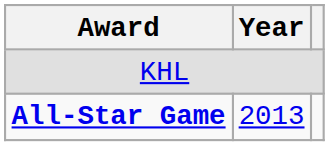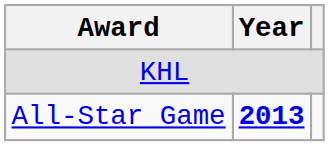All-Star Game | Award: bold -> normal
All-Star Game | Year: normal -> bold
